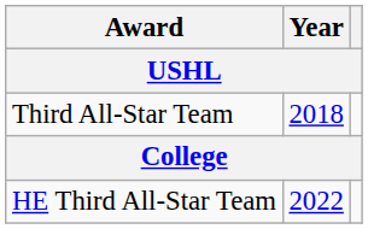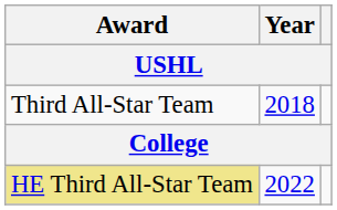row 5 | Award: no background -> khaki background
